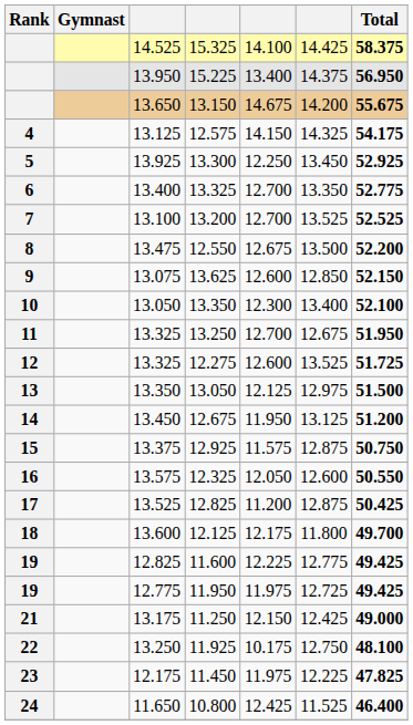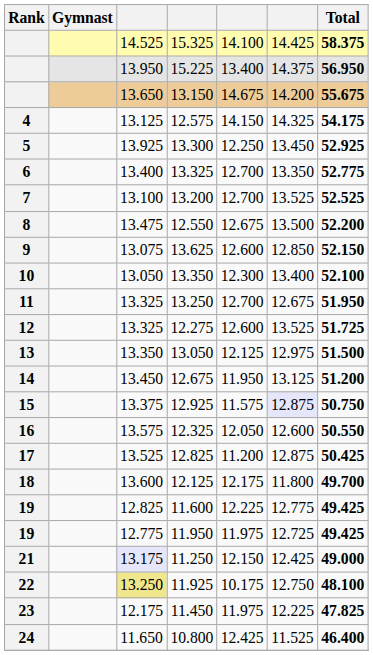12.925 | column 6: no background -> lavender background
11.250 | column 3: no background -> lavender background
11.925 | column 3: no background -> khaki background
